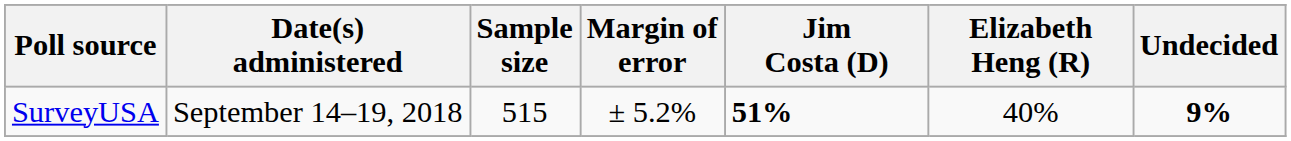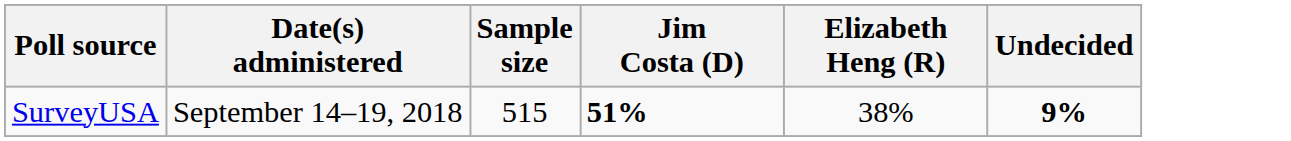- column: Margin of error | ± 5.2%
SurveyUSA | Elizabeth Heng (R): 40% -> 38%
